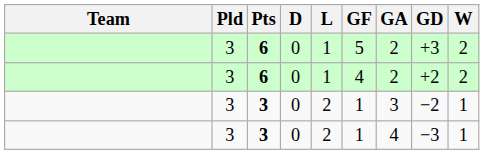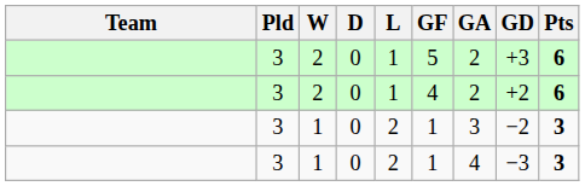columns swapped: W <-> Pts
